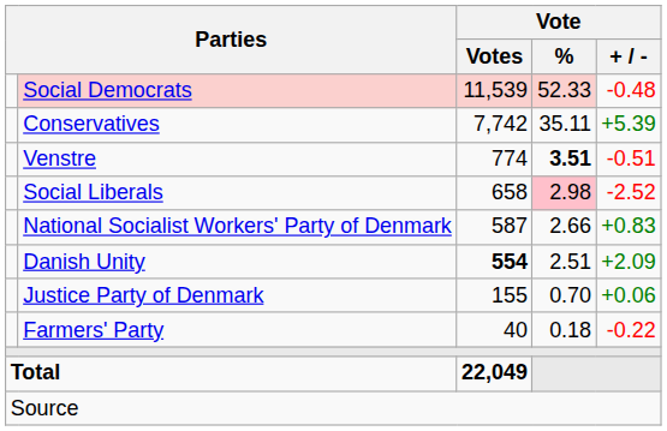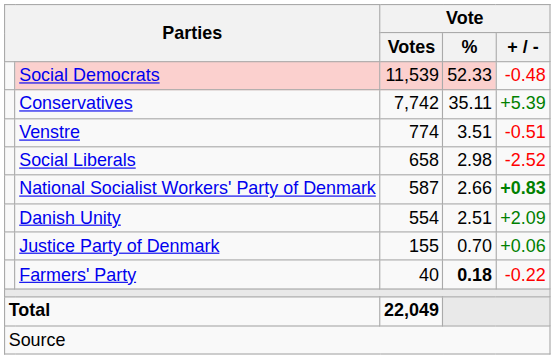Venstre | Vote / %: bold -> normal
Social Liberals | Vote / %: pink background -> no background
National Socialist Workers' Party of Denmark | Vote / + / -: normal -> bold
Danish Unity | Vote / Votes: bold -> normal
Farmers' Party | Vote / %: normal -> bold
